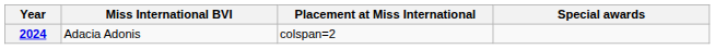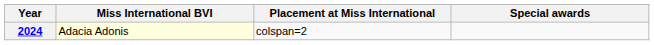2024 | Miss International BVI: no background -> lightyellow background
